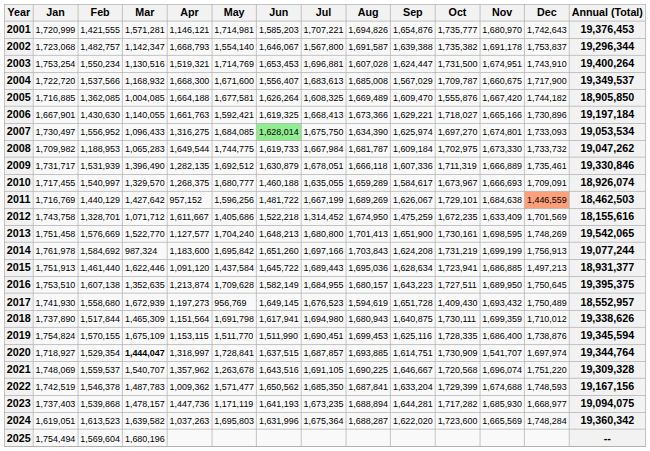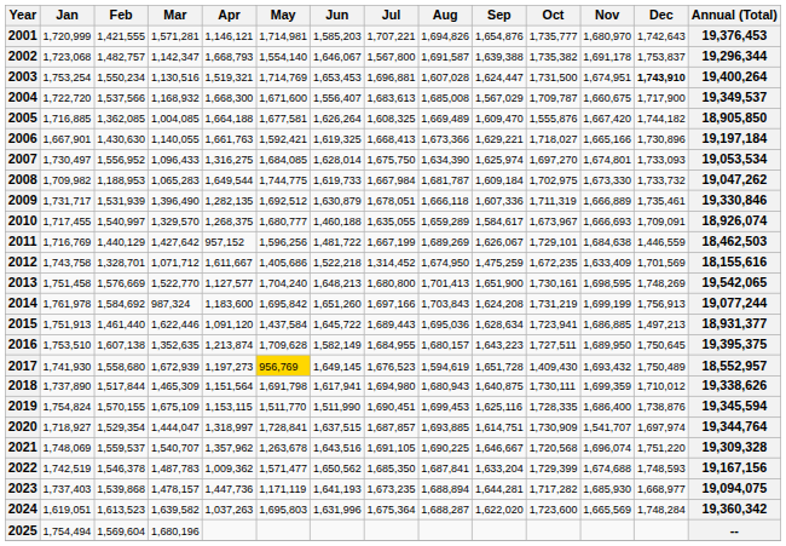2003 | Dec: normal -> bold
2007 | Jun: lightgreen background -> no background
2011 | Dec: lightsalmon background -> no background
2017 | May: no background -> gold background
2020 | Mar: bold -> normal
